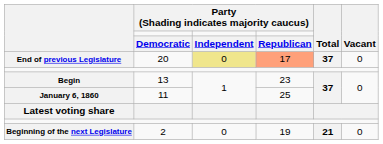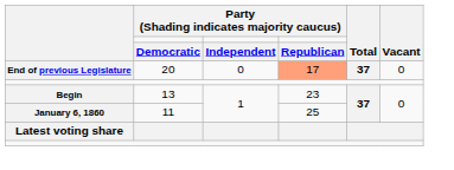End of previous Legislature | column 3: khaki background -> no background
- row: Beginning of the next Legislature | 2 | 0 | 19 | 21 | 0
